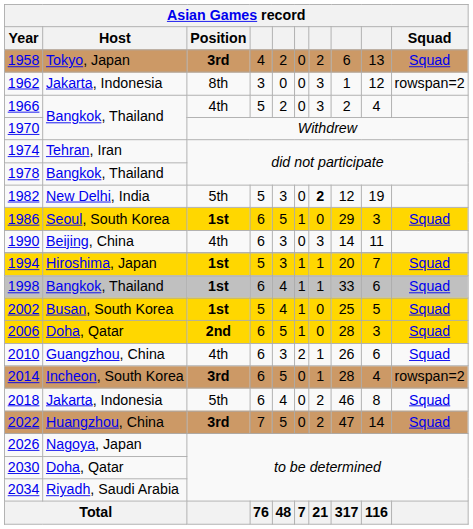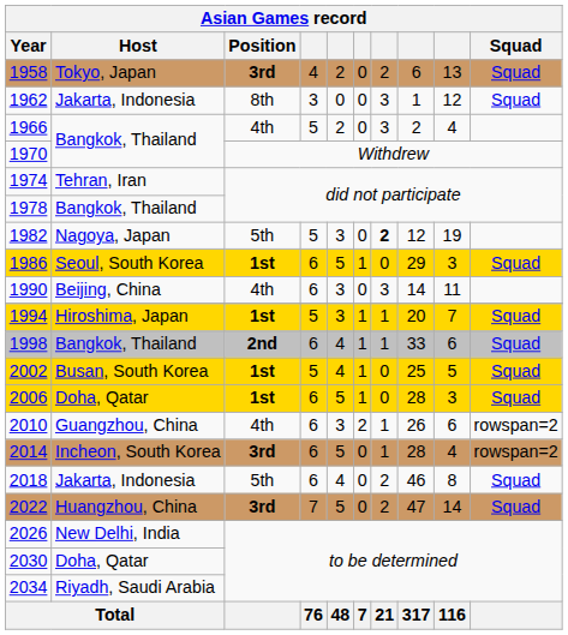1962 | Asian Games record / Squad: rowspan=2 -> Squad
1982 | Asian Games record / Host: New Delhi, India -> Nagoya, Japan
1998 | Asian Games record / Position: 1st -> 2nd
2006 | Asian Games record / Position: 2nd -> 1st
2010 | Asian Games record / Squad: Squad -> rowspan=2
2026 | Asian Games record / Host: Nagoya, Japan -> New Delhi, India
